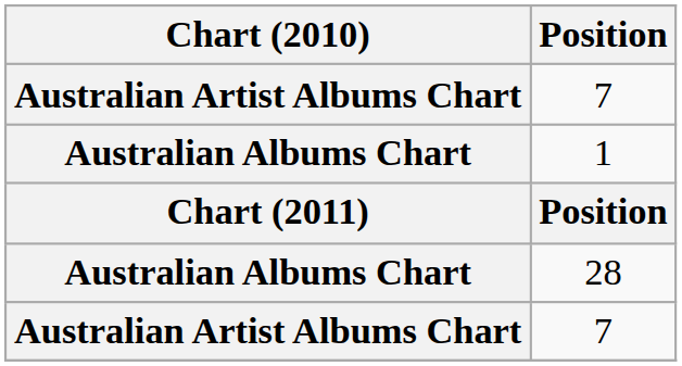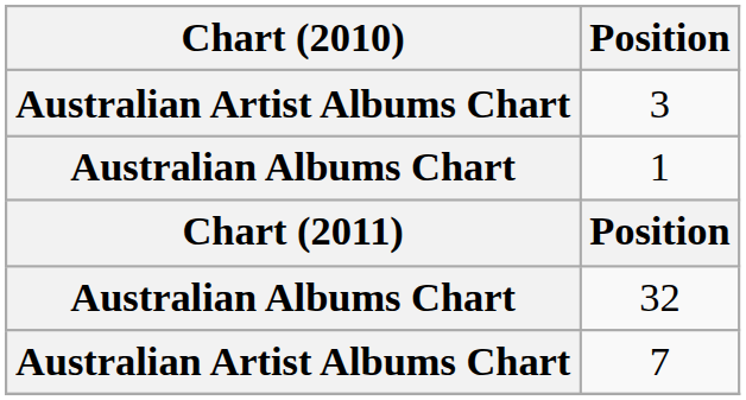row 2 | Position: 7 -> 3
row 5 | Position: 28 -> 32
